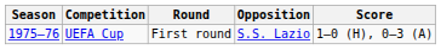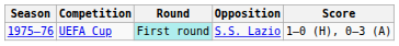UEFA Cup | Round: no background -> paleturquoise background
